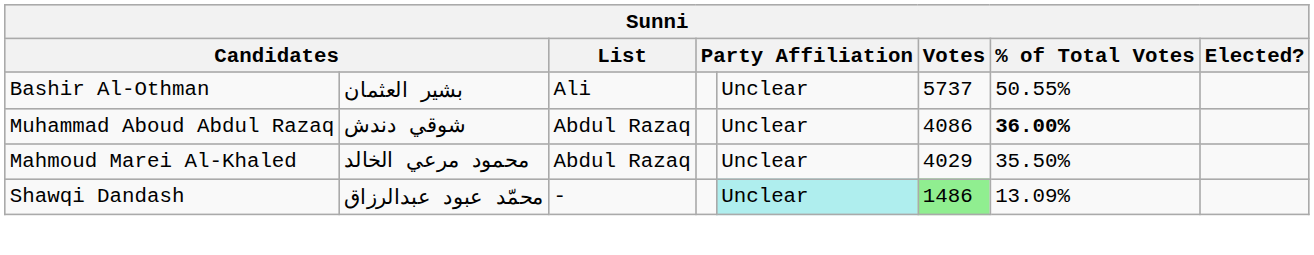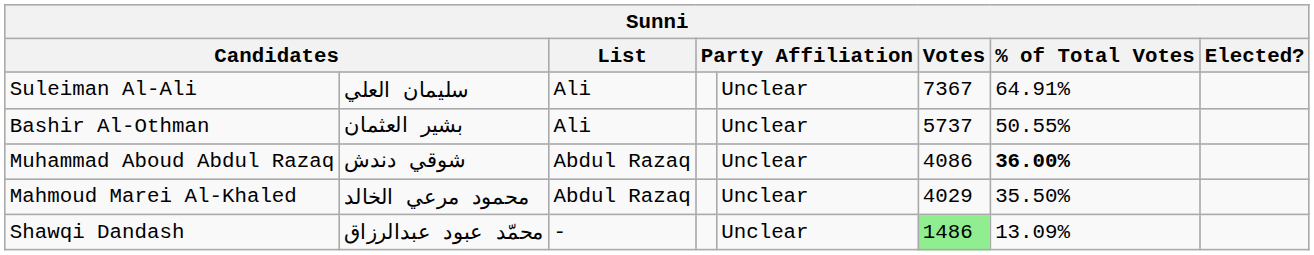+ row: Suleiman Al-Ali | سليمان العلي | Ali | Unclear | 7367 | 64.91%
Shawqi Dandash | column 5: paleturquoise background -> no background
